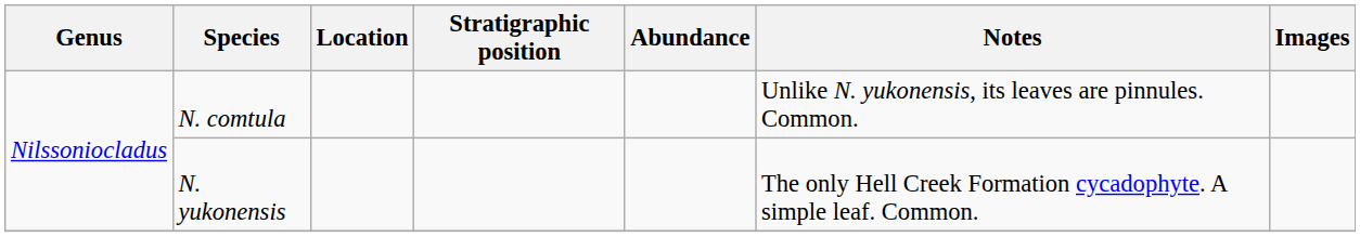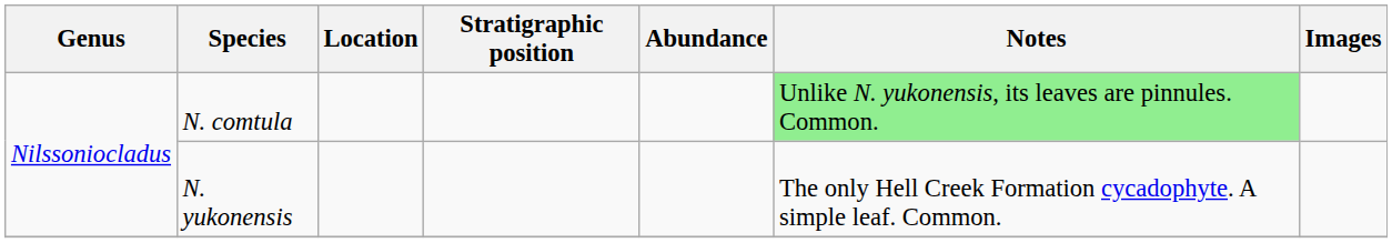N. comtula | Notes: no background -> lightgreen background
